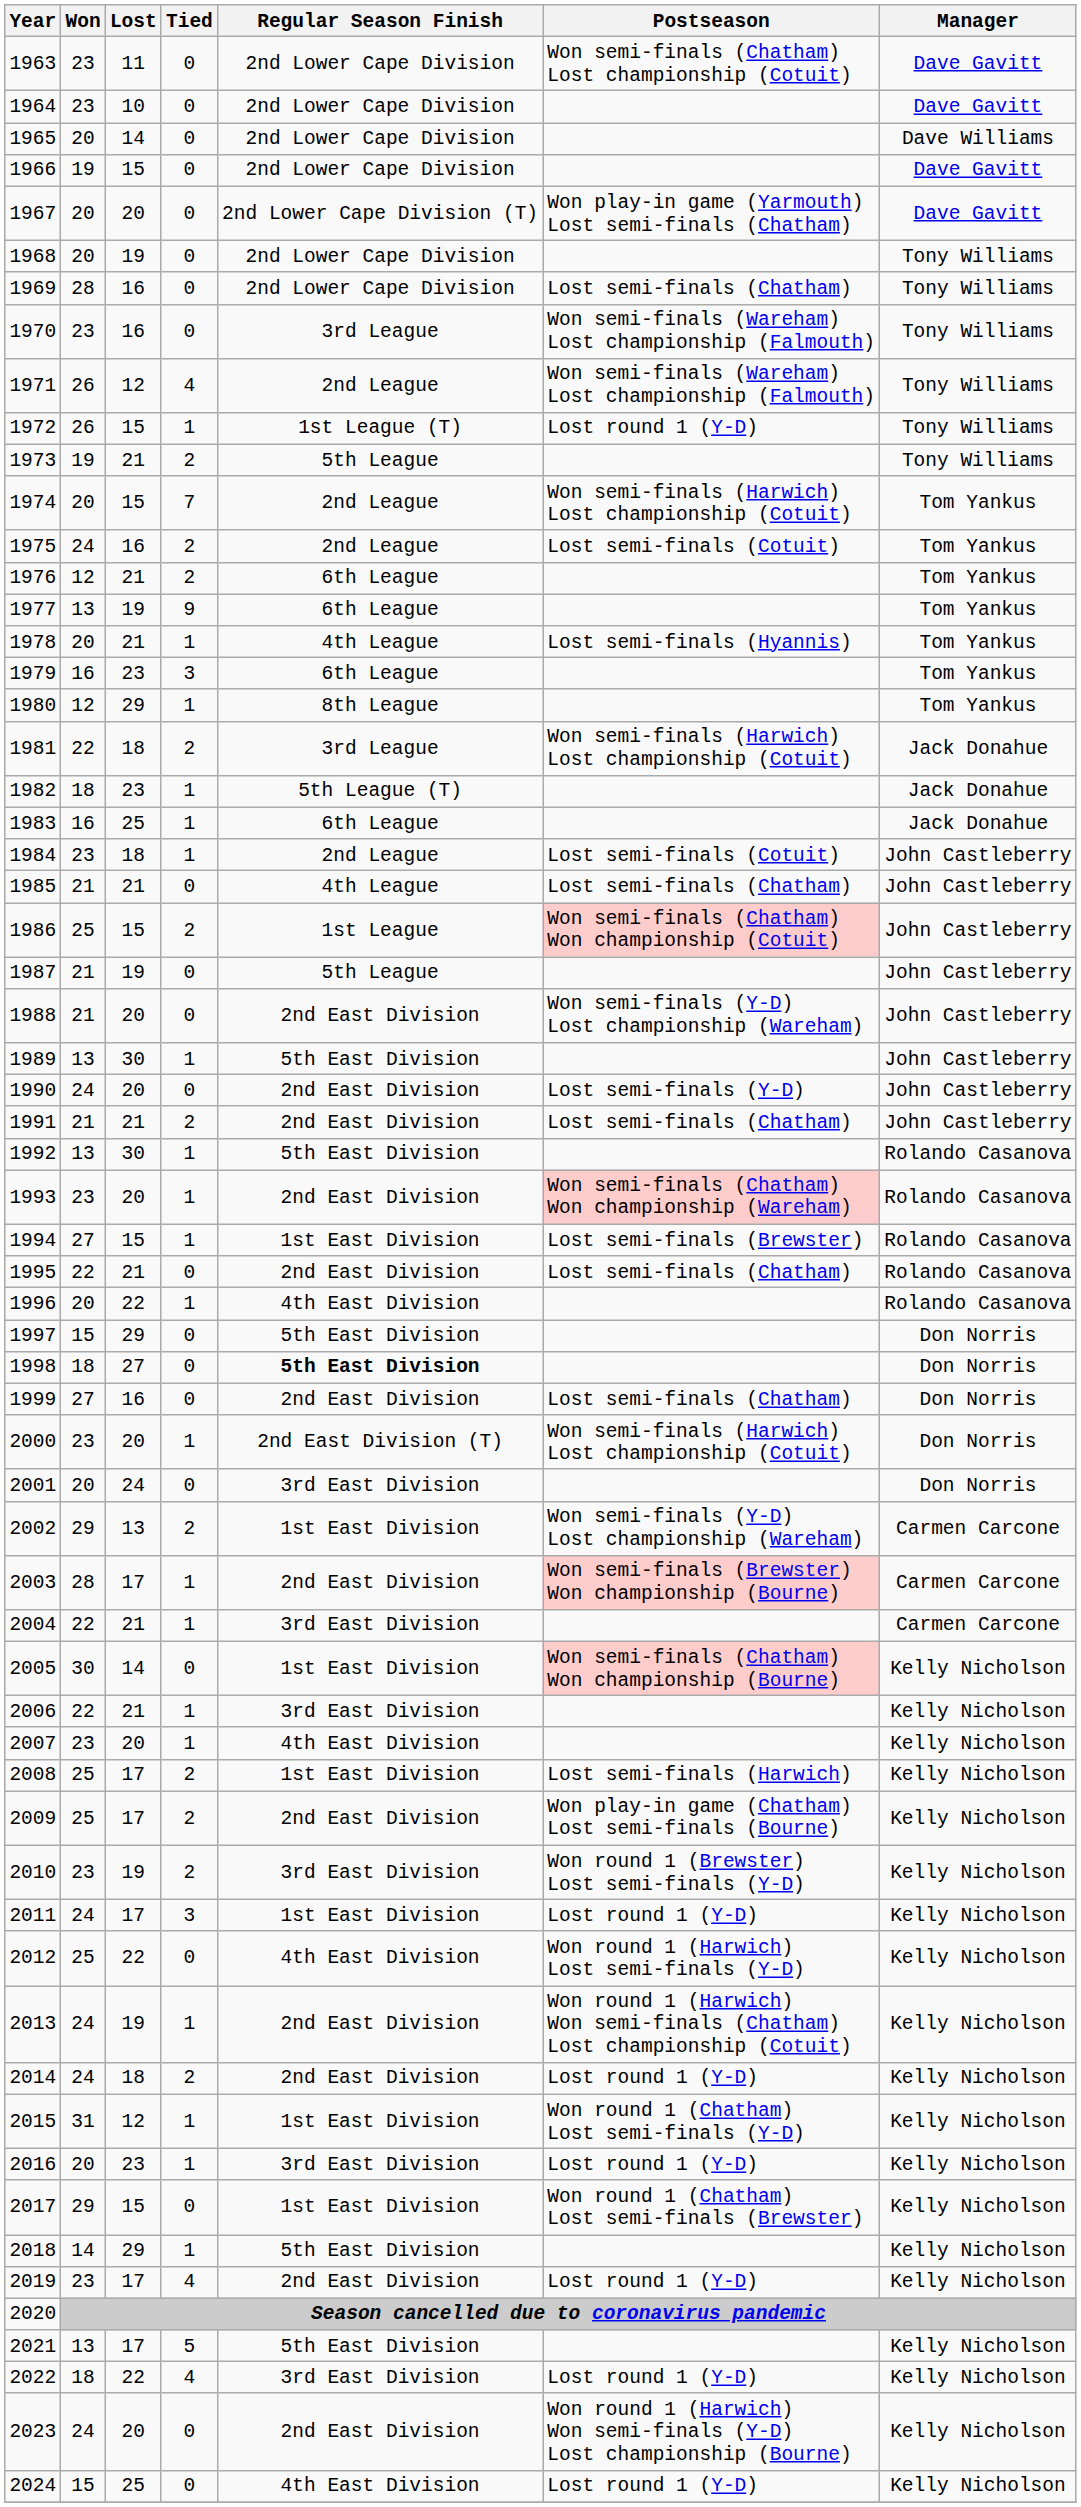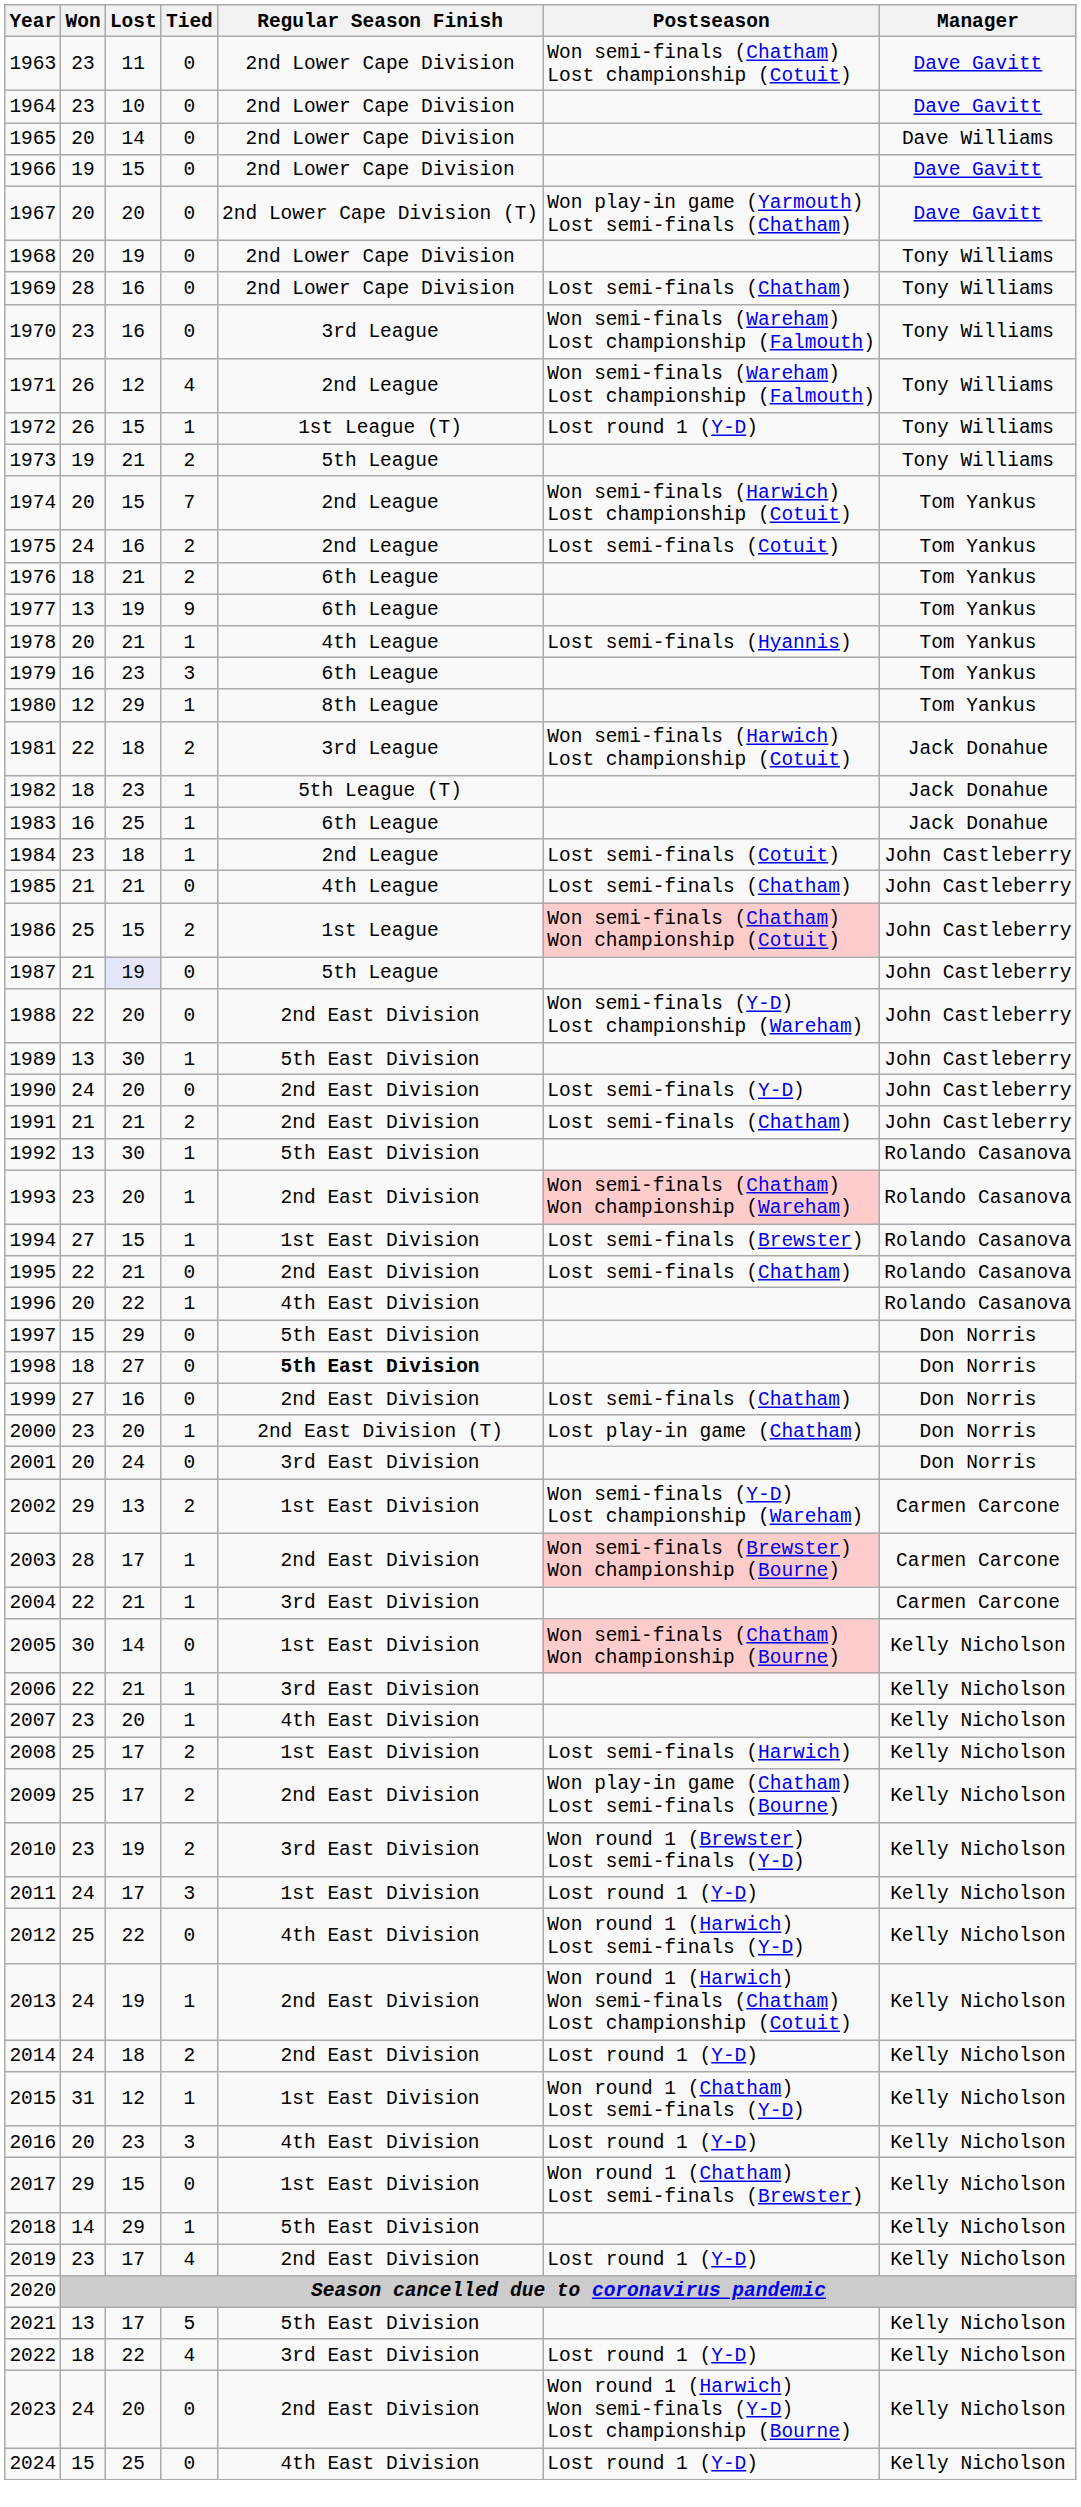1976 | Won: 12 -> 18
1987 | Lost: no background -> lavender background
1988 | Won: 21 -> 22
2000 | Postseason: Won semi-finals (Harwich) Lost championship (Cotuit) -> Lost play-in game (Chatham)
2016 | Tied: 1 -> 3
2016 | Regular Season Finish: 3rd East Division -> 4th East Division
